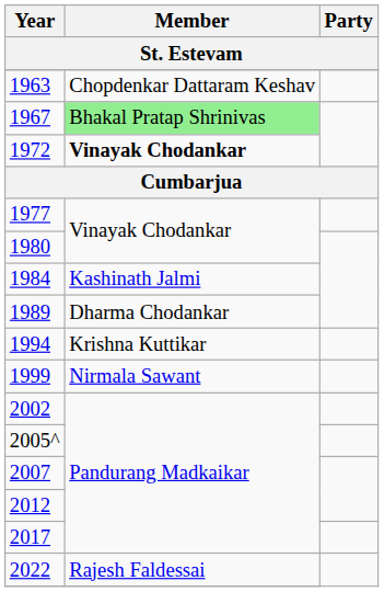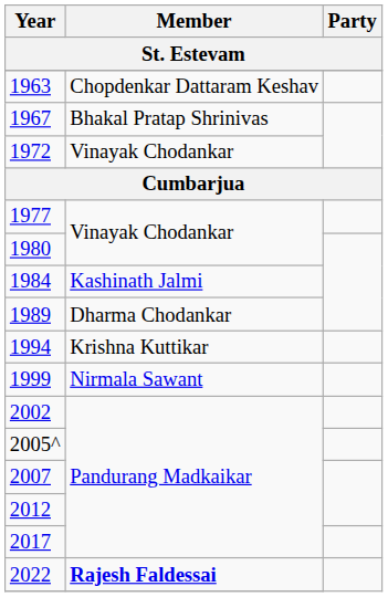1967 | Member: lightgreen background -> no background
1972 | Member: bold -> normal
2022 | Member: normal -> bold
